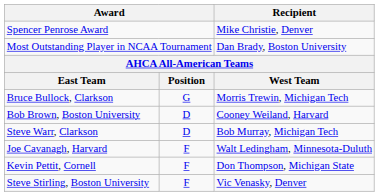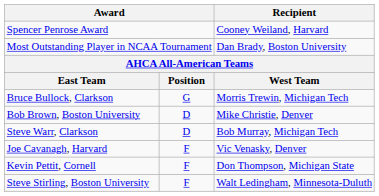Spencer Penrose Award | Recipient: Mike Christie, Denver -> Cooney Weiland, Harvard
Bob Brown, Boston University | Recipient: Cooney Weiland, Harvard -> Mike Christie, Denver
Joe Cavanagh, Harvard | Recipient: Walt Ledingham, Minnesota-Duluth -> Vic Venasky, Denver
Steve Stirling, Boston University | Recipient: Vic Venasky, Denver -> Walt Ledingham, Minnesota-Duluth
